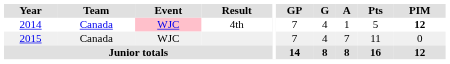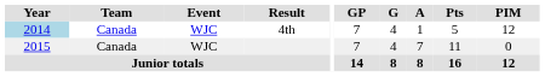4th | Year: no background -> lightblue background
4th | Event: pink background -> no background
4th | PIM: bold -> normal
